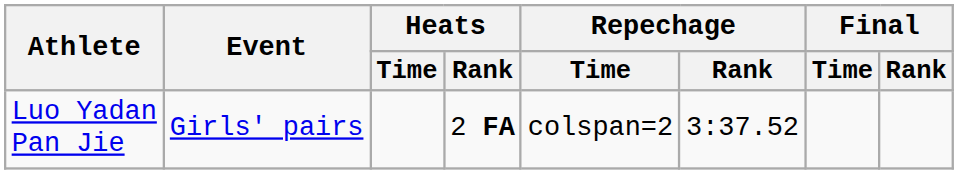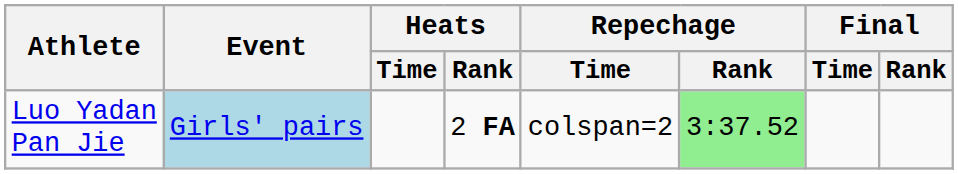Luo Yadan Pan Jie | Event: no background -> lightblue background
Luo Yadan Pan Jie | Repechage / Rank: no background -> lightgreen background
